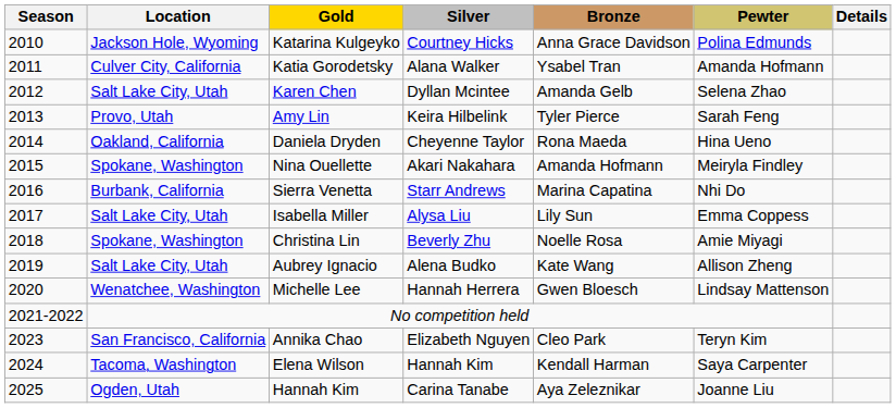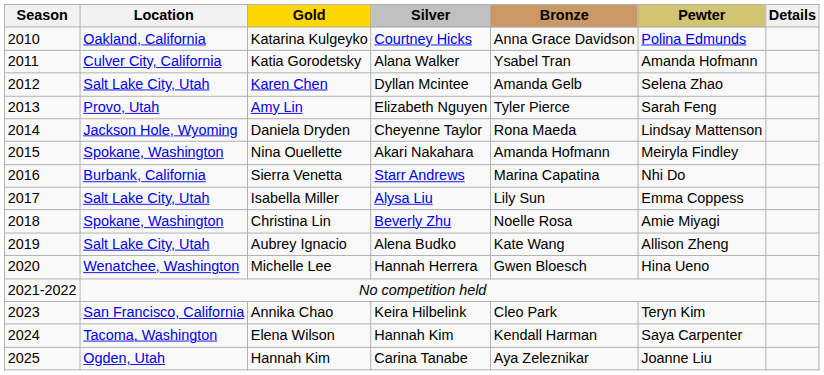Katarina Kulgeyko | Location: Jackson Hole, Wyoming -> Oakland, California
Amy Lin | Silver: Keira Hilbelink -> Elizabeth Nguyen
Daniela Dryden | Location: Oakland, California -> Jackson Hole, Wyoming
Daniela Dryden | Pewter: Hina Ueno -> Lindsay Mattenson
Michelle Lee | Pewter: Lindsay Mattenson -> Hina Ueno
Annika Chao | Silver: Elizabeth Nguyen -> Keira Hilbelink
